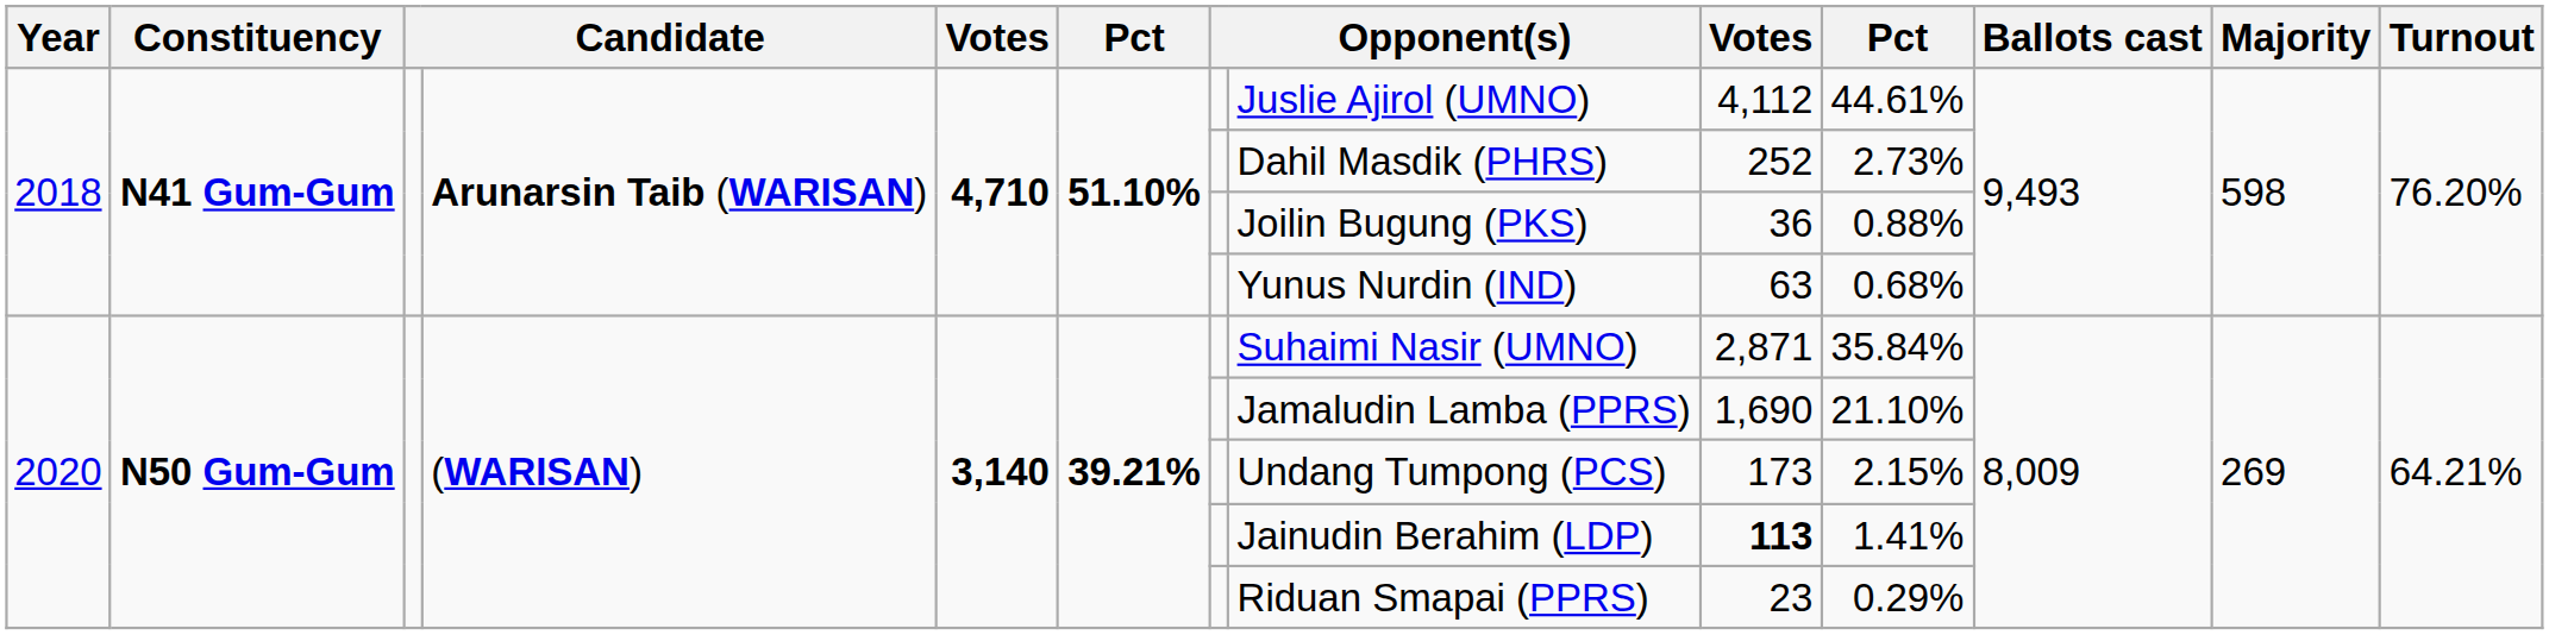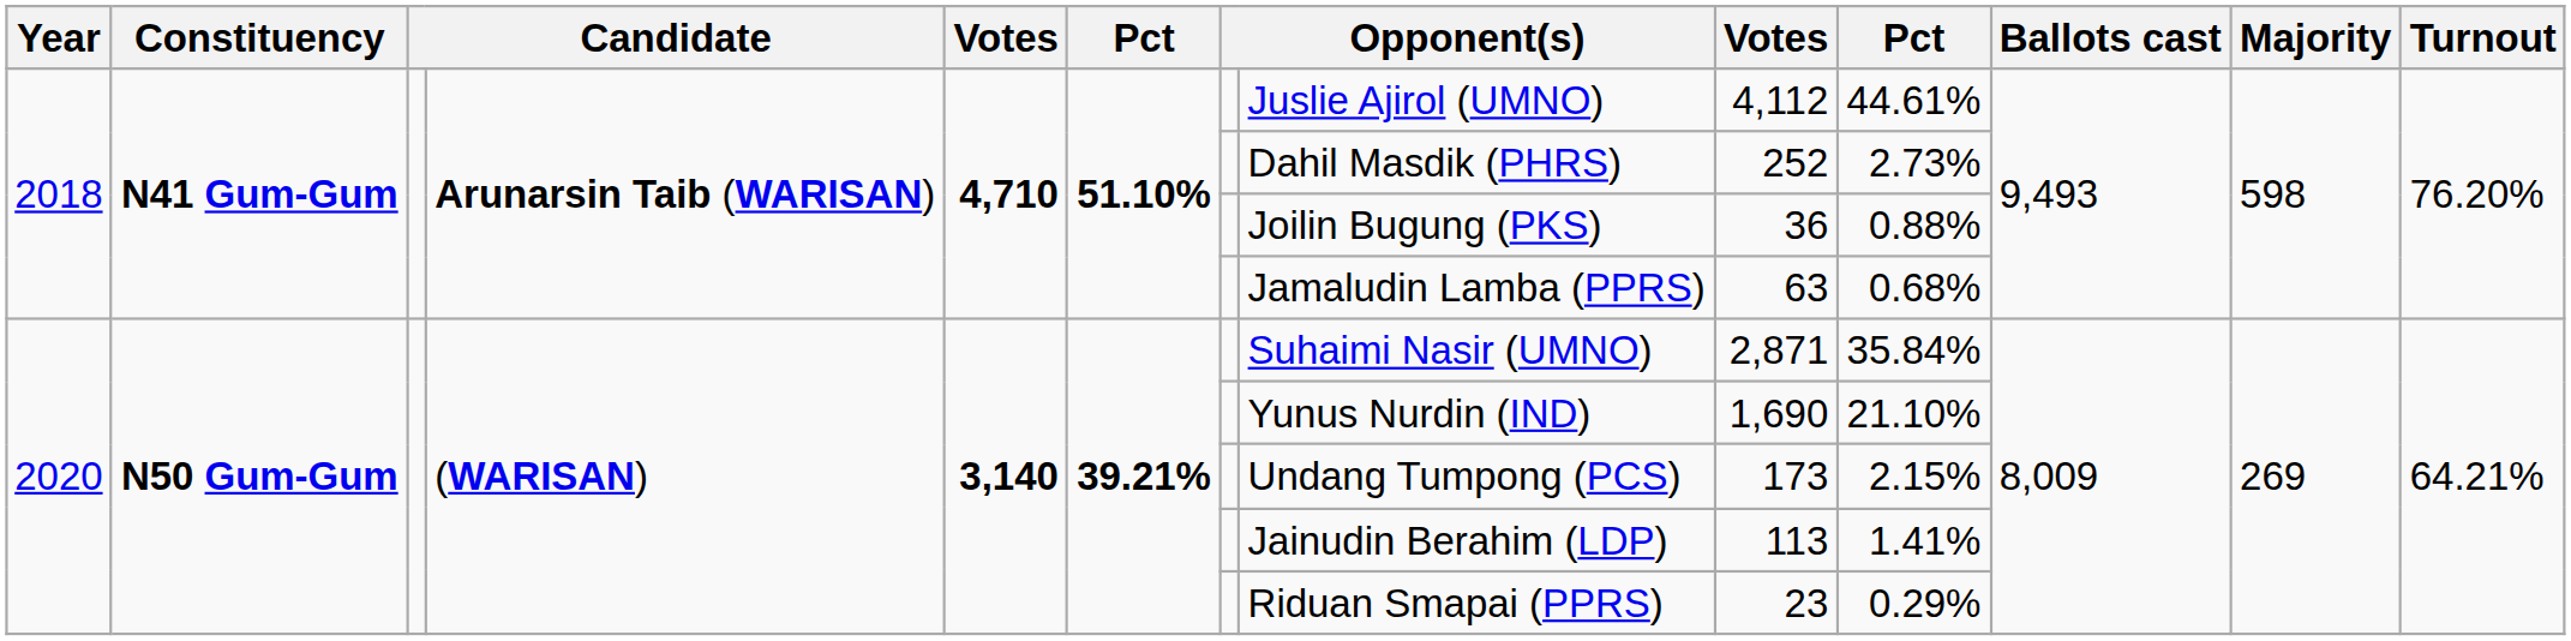row 5 | column 8: Yunus Nurdin (IND) -> Jamaludin Lamba (PPRS)
row 7 | column 8: Jamaludin Lamba (PPRS) -> Yunus Nurdin (IND)
row 9 | column 9: bold -> normal
